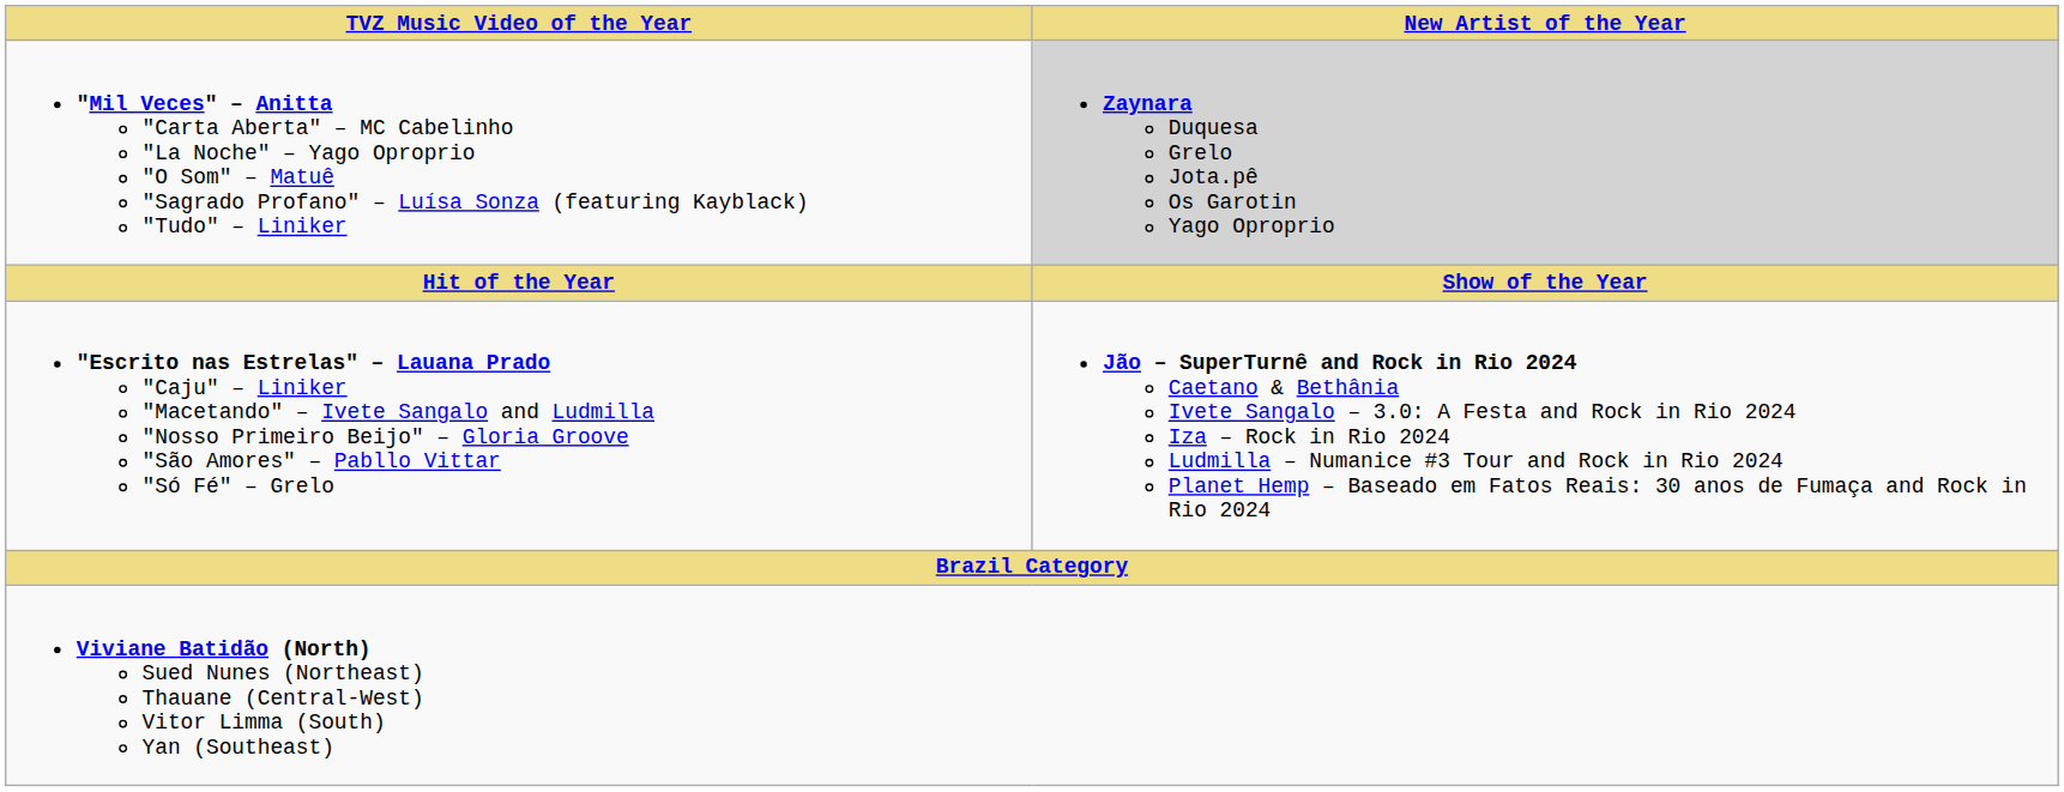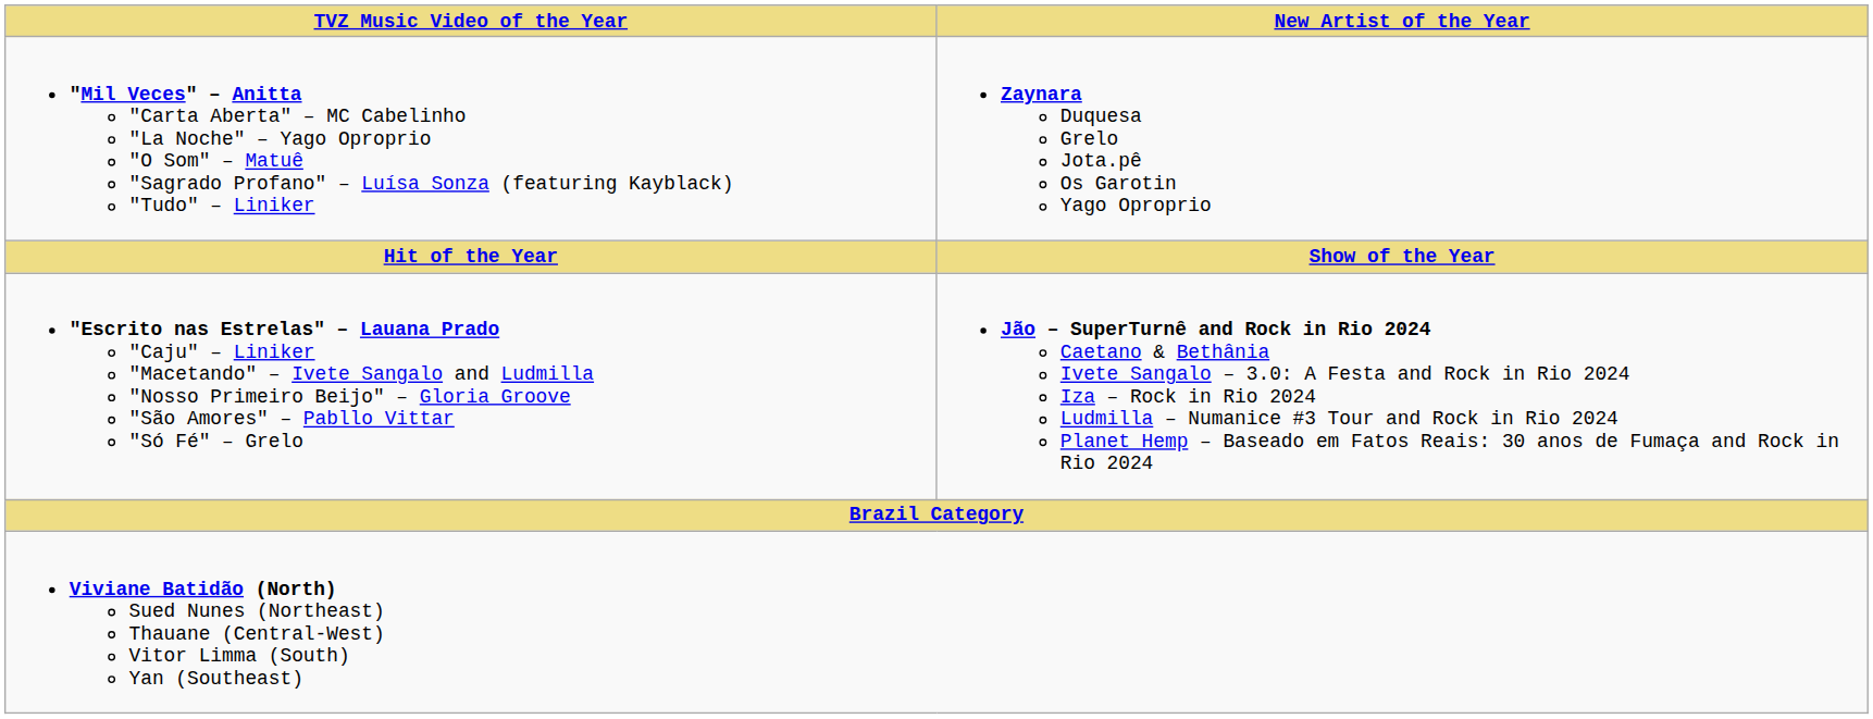row 2 | New Artist of the Year: lightgrey background -> no background
